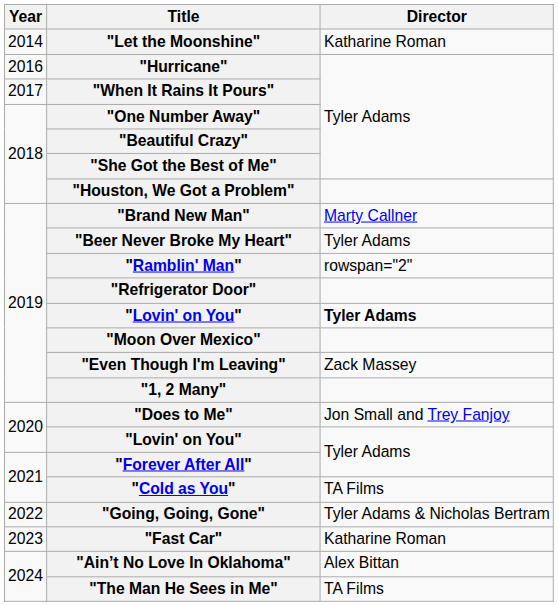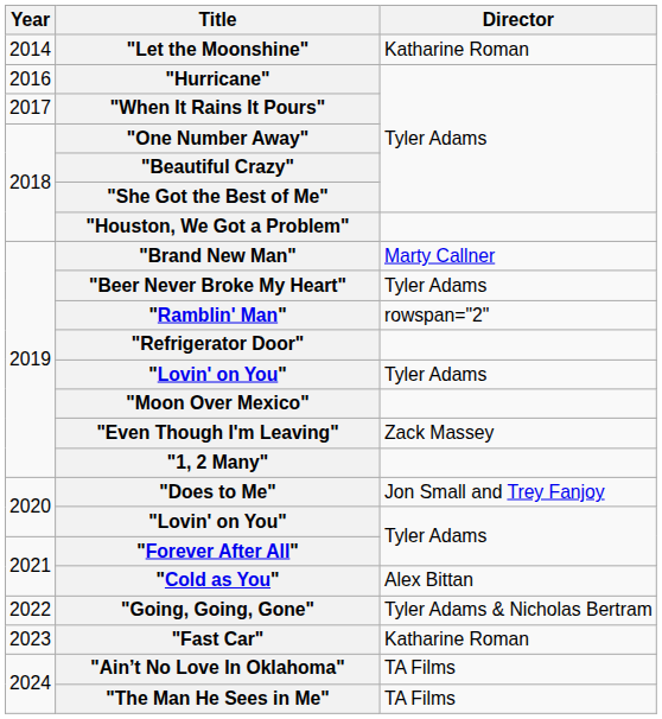2019 / "Lovin' on You" | Director: bold -> normal
"Cold as You" | Director: TA Films -> Alex Bittan
"Ain’t No Love In Oklahoma" | Director: Alex Bittan -> TA Films
